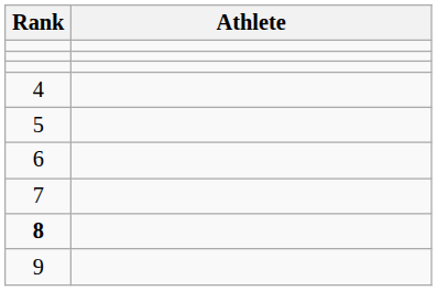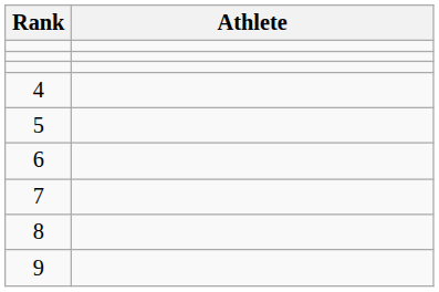row 9 | Rank: bold -> normal
